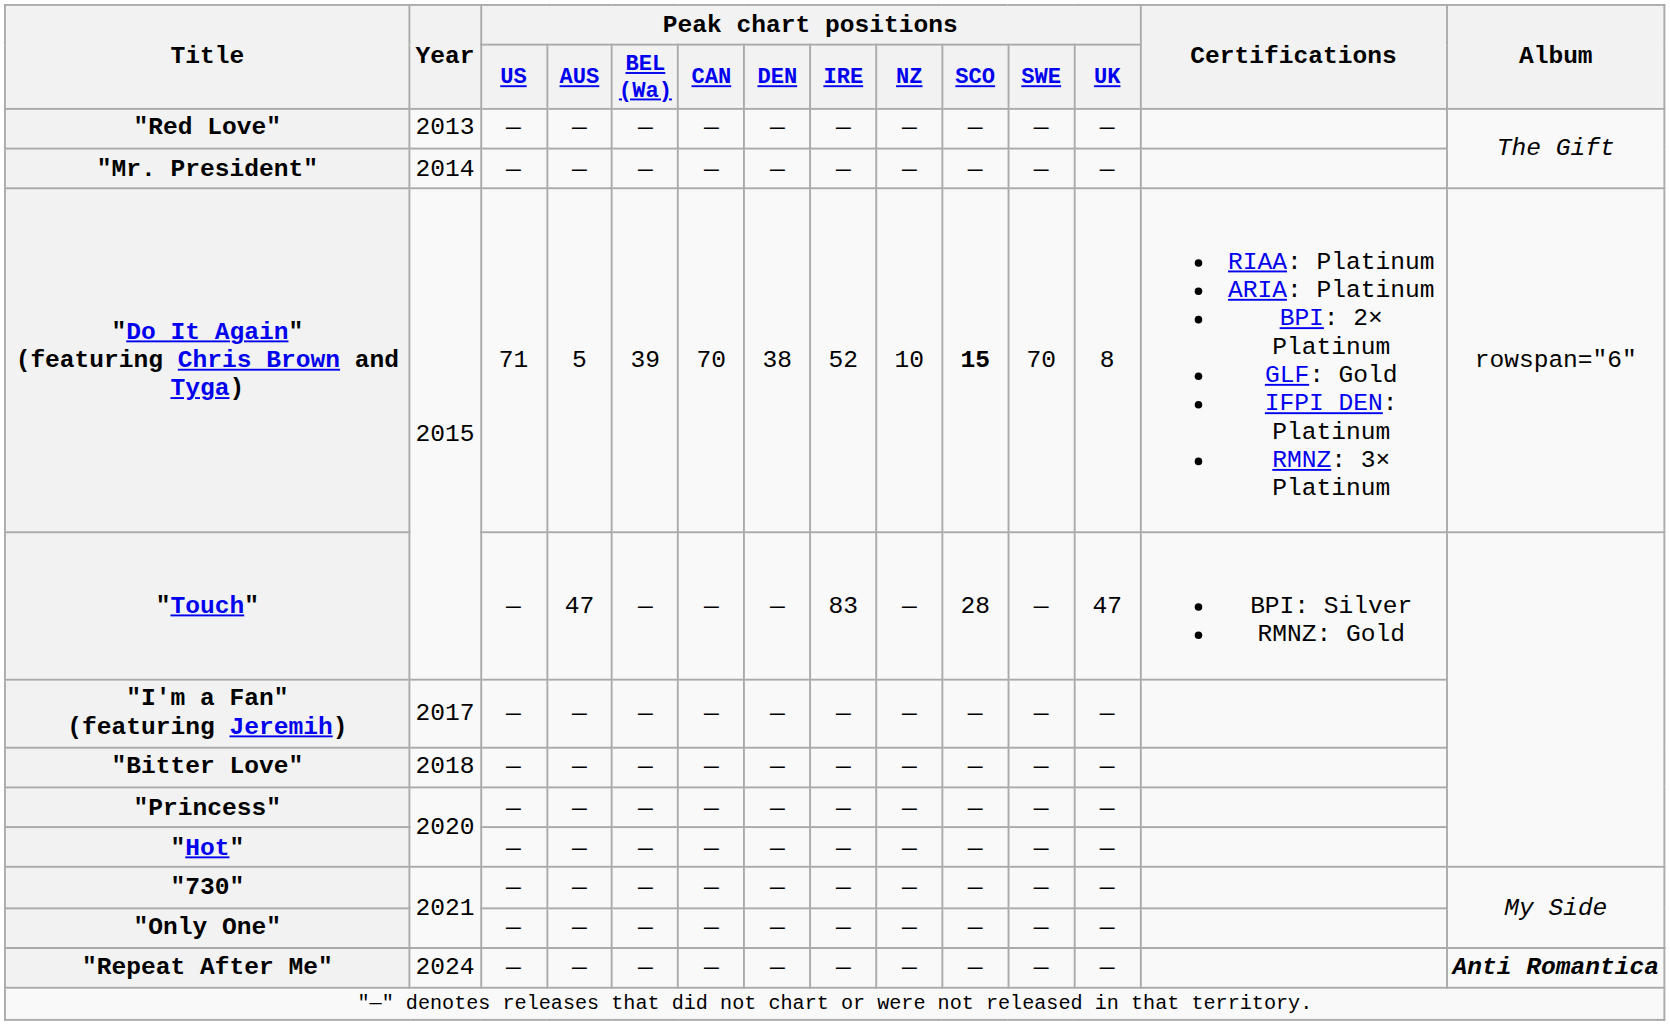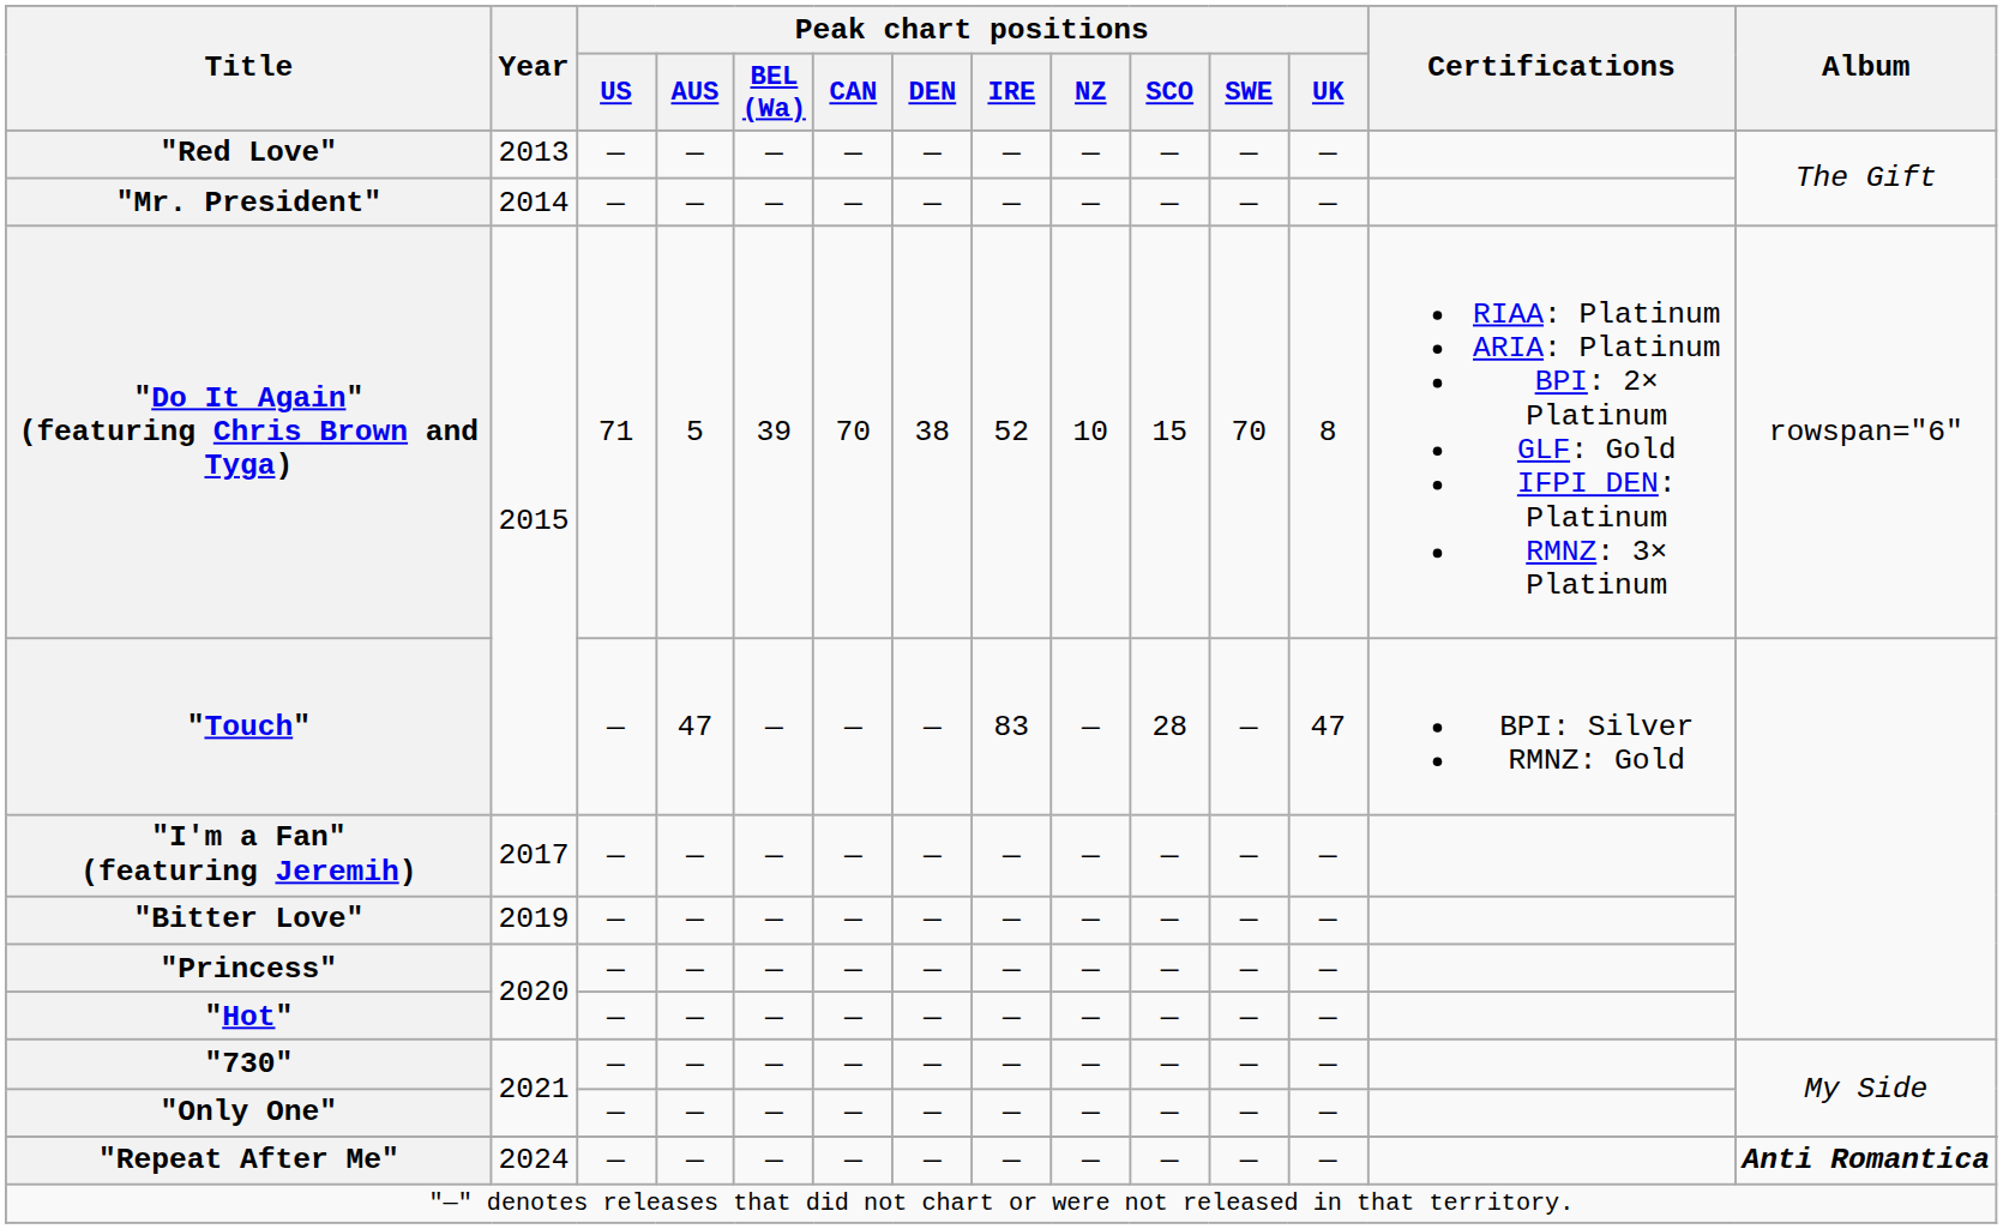"Do It Again" (featuring Chris Brown and Tyga) | Peak chart positions / SCO: bold -> normal
"Bitter Love" | Year: 2018 -> 2019
